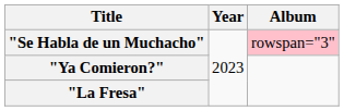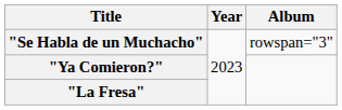"Se Habla de un Muchacho" | Album: pink background -> no background
